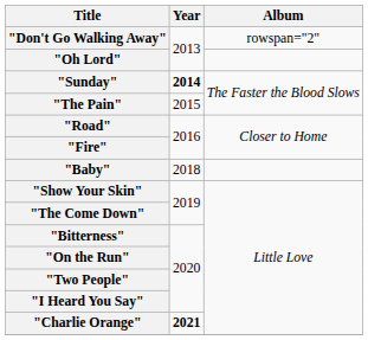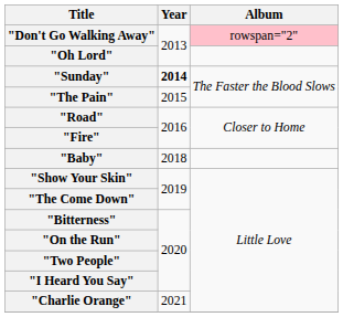"Don't Go Walking Away" | Album: no background -> pink background
"Charlie Orange" | Year: bold -> normal
